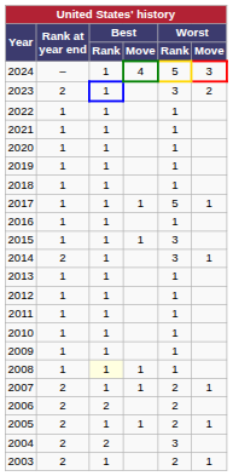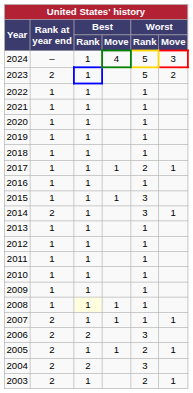2023 | Worst / Rank: 3 -> 5
2017 | Worst / Rank: 5 -> 2
2007 | Worst / Rank: 2 -> 1
2006 | Worst / Rank: 2 -> 3
